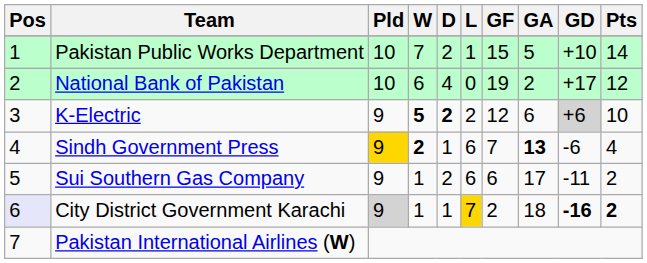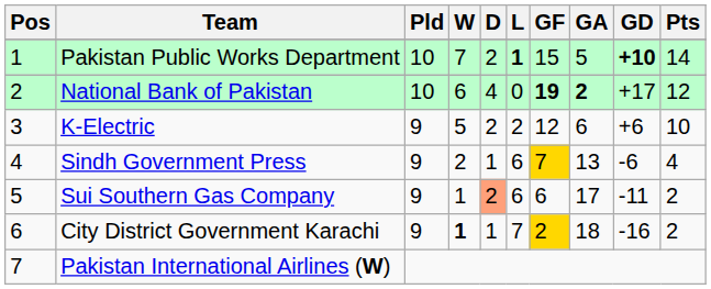Pakistan Public Works Department | L: normal -> bold
Pakistan Public Works Department | GD: normal -> bold
National Bank of Pakistan | GF: normal -> bold
National Bank of Pakistan | GA: normal -> bold
K-Electric | W: bold -> normal
K-Electric | D: bold -> normal
K-Electric | GD: lightgrey background -> no background
Sindh Government Press | Pld: gold background -> no background
Sindh Government Press | W: bold -> normal
Sindh Government Press | GF: no background -> gold background
Sindh Government Press | GA: bold -> normal
Sui Southern Gas Company | D: no background -> lightsalmon background
City District Government Karachi | Pos: lavender background -> no background
City District Government Karachi | Pld: lightgrey background -> no background
City District Government Karachi | W: normal -> bold
City District Government Karachi | L: gold background -> no background
City District Government Karachi | GF: no background -> gold background
City District Government Karachi | GD: bold -> normal
City District Government Karachi | Pts: bold -> normal
